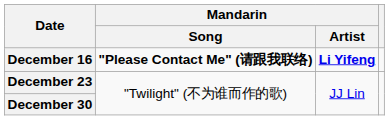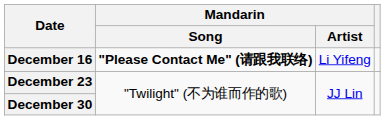December 16 | Mandarin / Artist: bold -> normal
